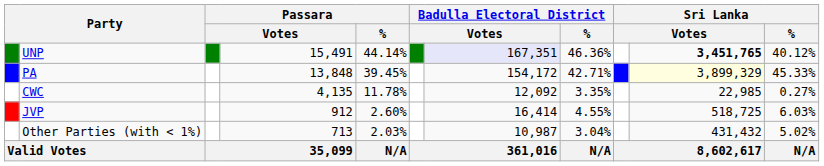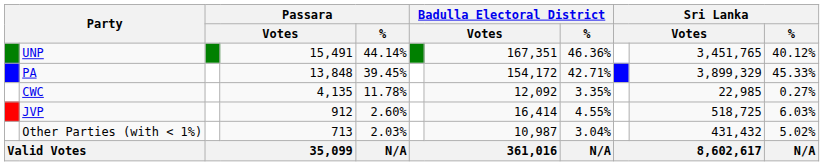UNP | column 7: lavender background -> no background
UNP | column 10: bold -> normal
PA | column 10: lightyellow background -> no background
